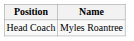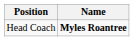Head Coach | Name: normal -> bold
